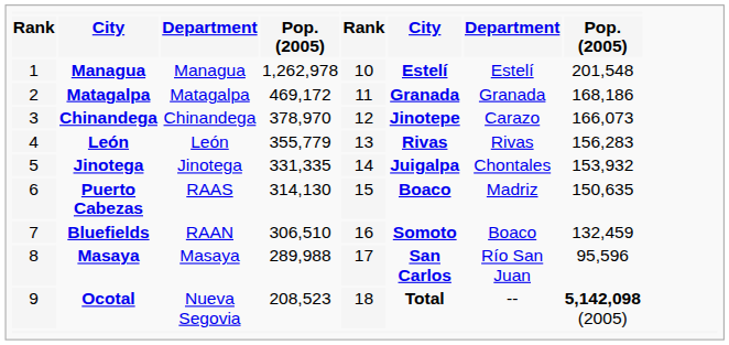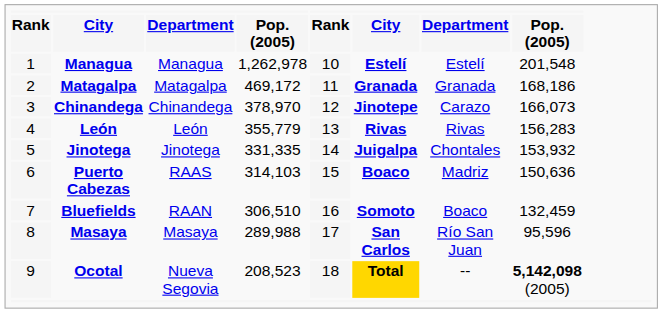Puerto Cabezas | column 4: 314,130 -> 314,103
Puerto Cabezas | column 8: 150,635 -> 150,636
Ocotal | column 6: no background -> gold background
